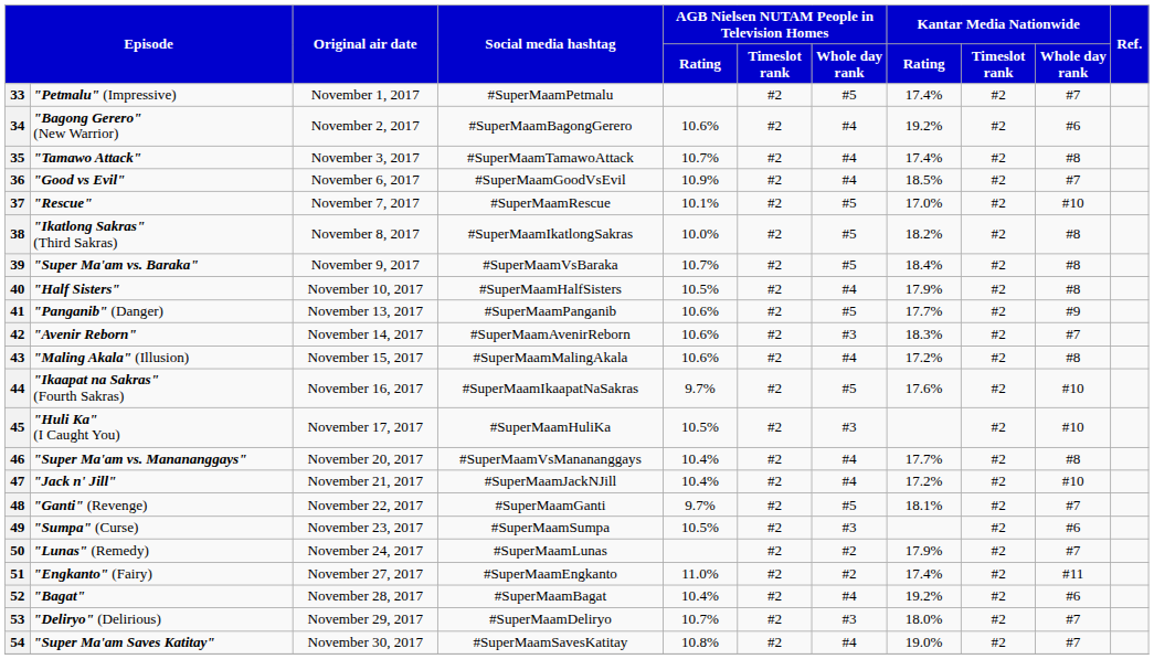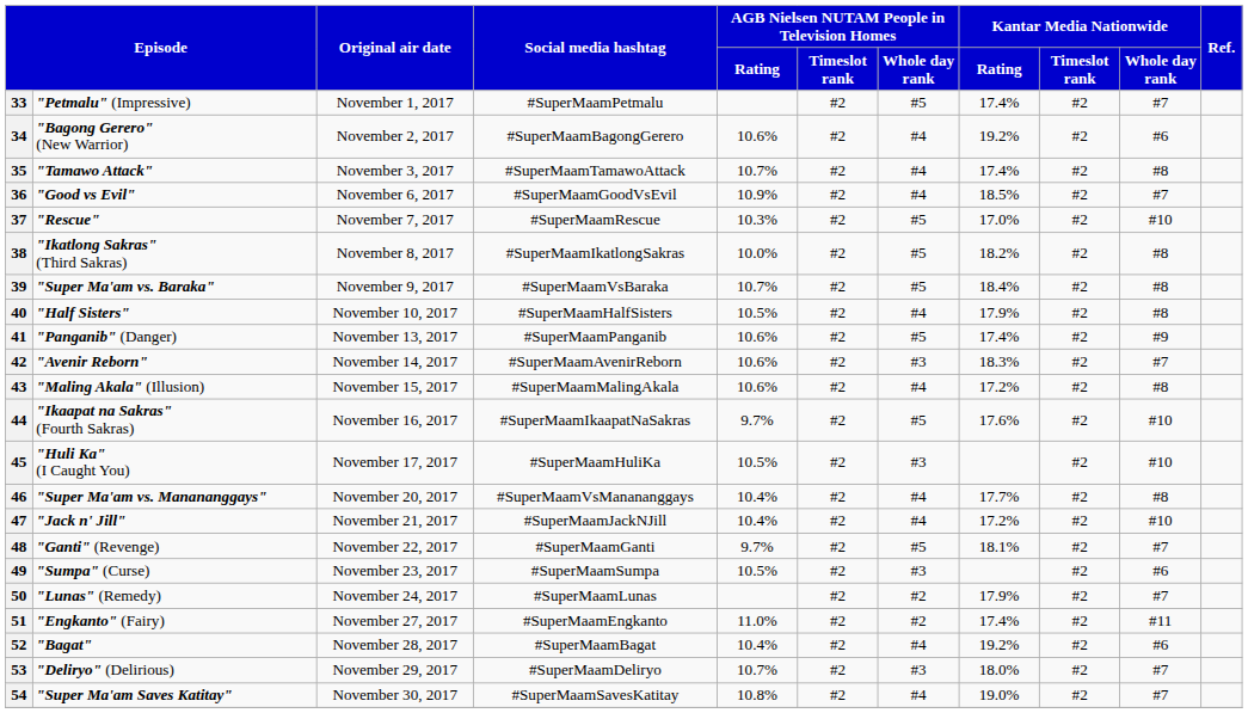37 | AGB Nielsen NUTAM People in Television Homes / Rating: 10.1% -> 10.3%
41 | Kantar Media Nationwide / Rating: 17.7% -> 17.4%
